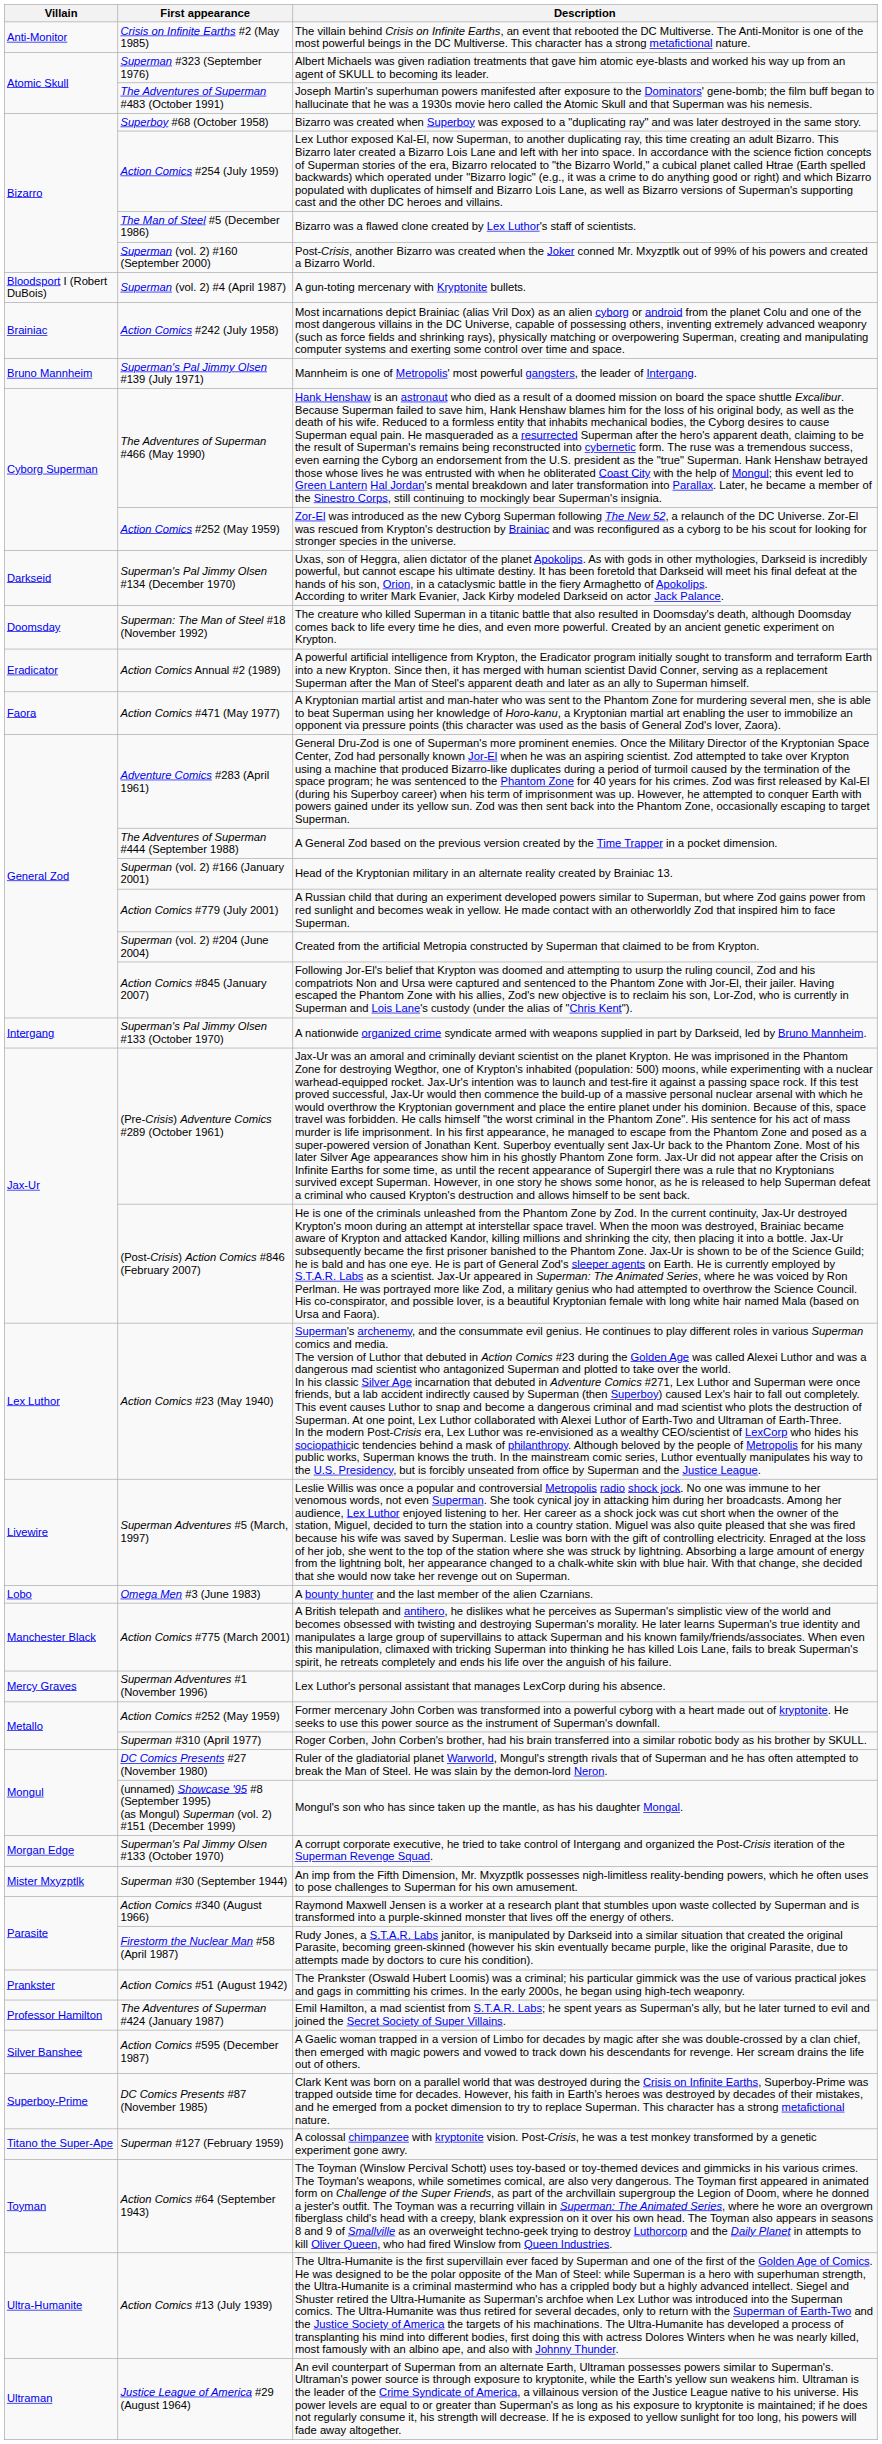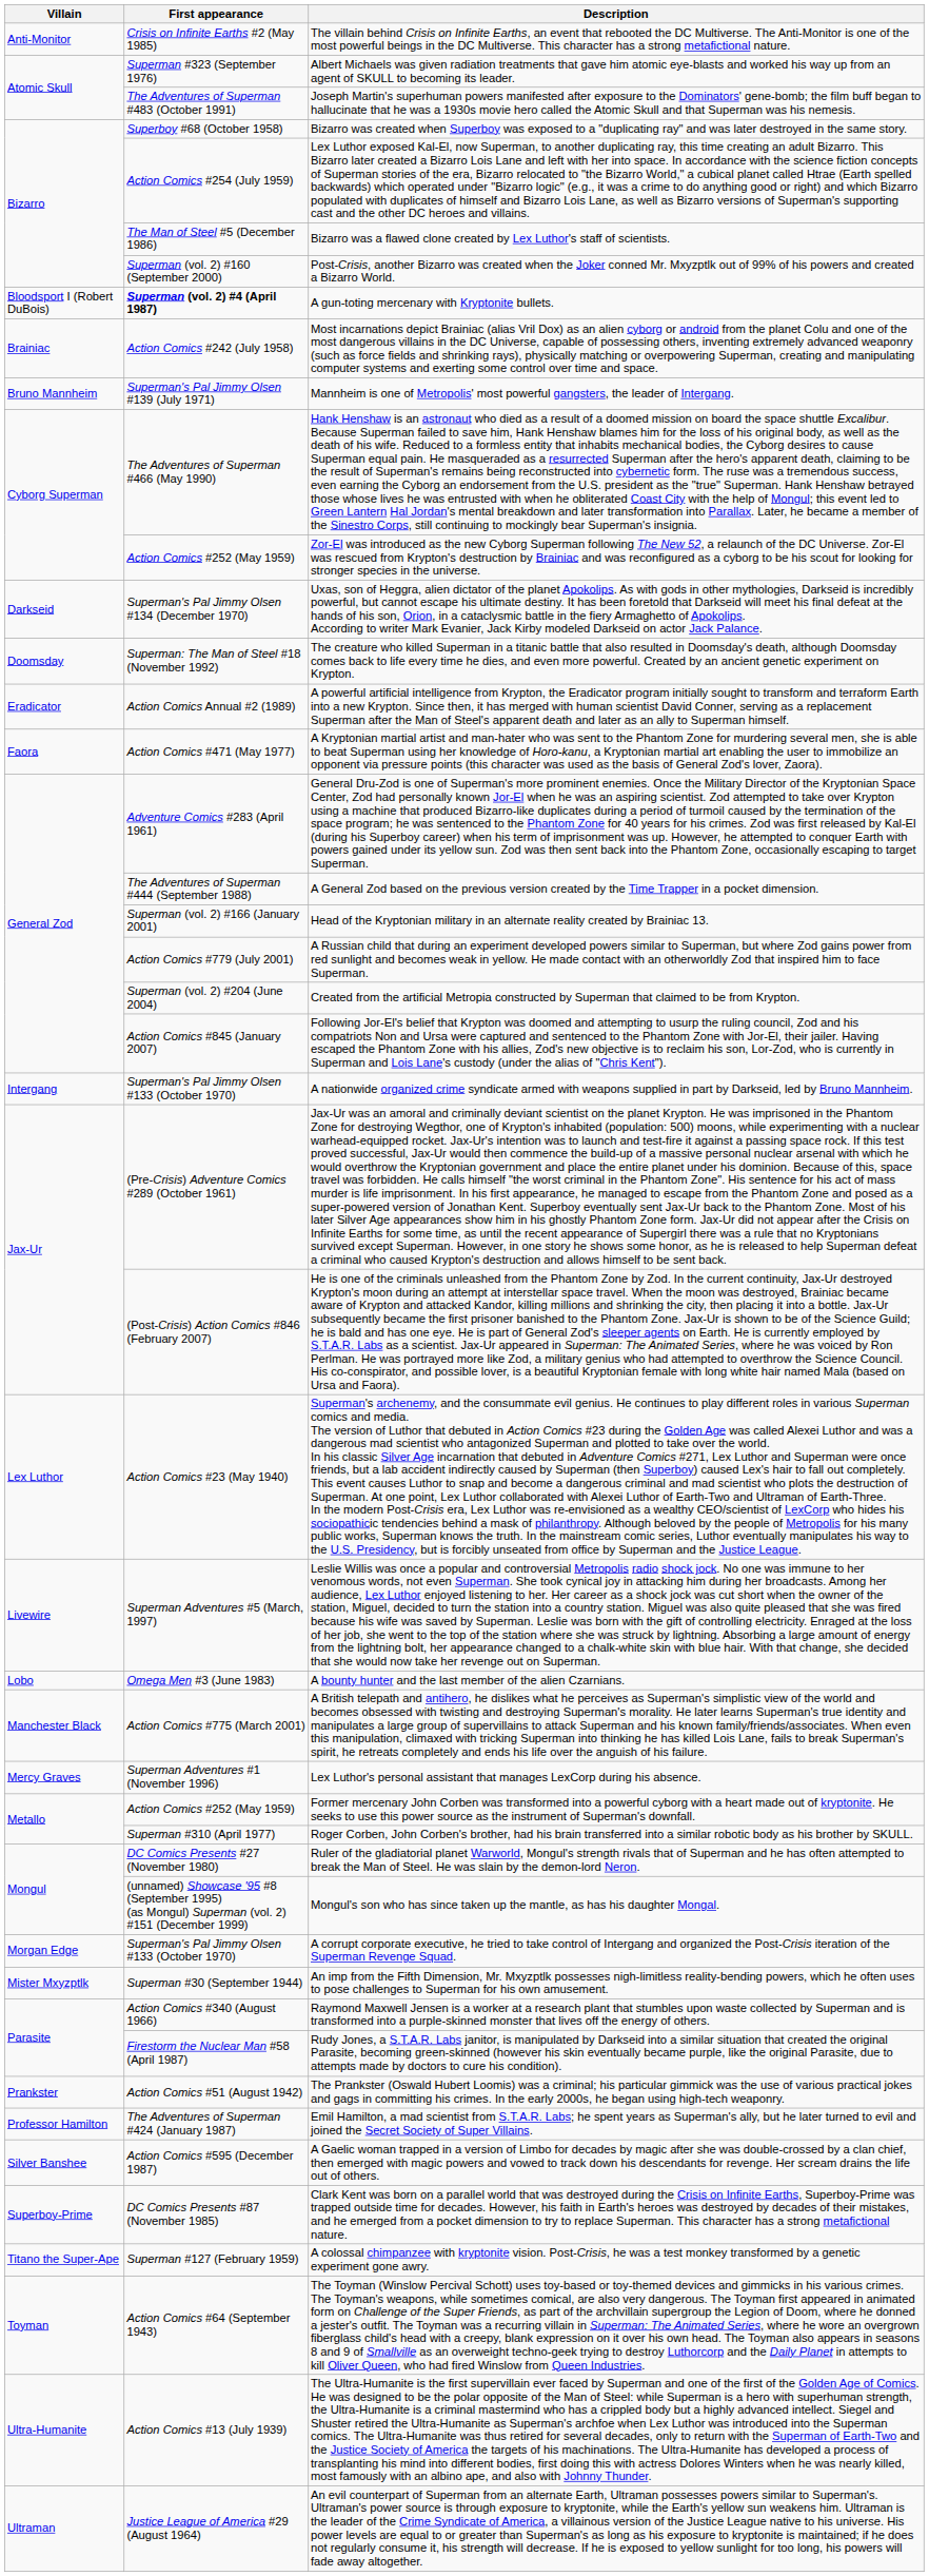A gun-toting mercenary with Kryptonite bullets. | First appearance: normal -> bold
